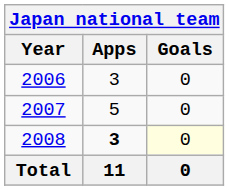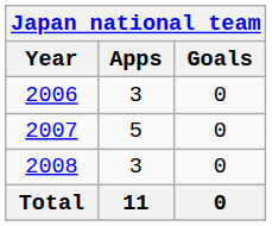2008 | Apps: bold -> normal
2008 | Goals: lightyellow background -> no background
